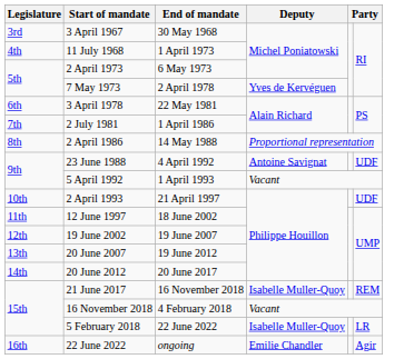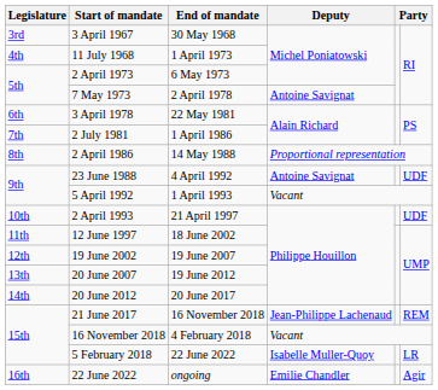7 May 1973 | Deputy: Yves de Kervéguen -> Antoine Savignat
21 June 2017 | Deputy: Isabelle Muller-Quoy -> Jean-Philippe Lachenaud
